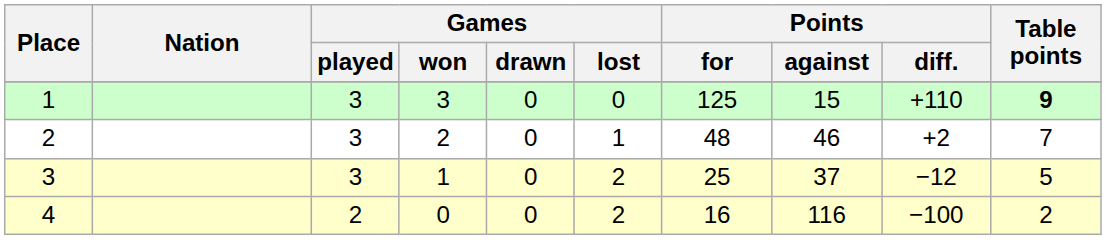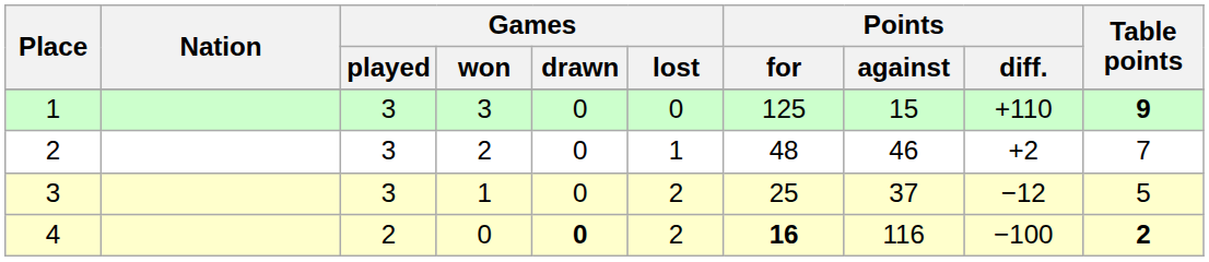4 | Games / drawn: normal -> bold
4 | Points / for: normal -> bold
4 | Table points: normal -> bold
